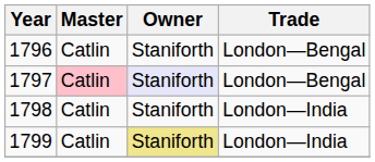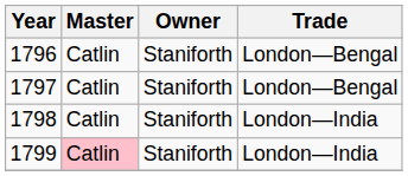1797 | Master: pink background -> no background
1797 | Owner: lavender background -> no background
1799 | Master: no background -> pink background
1799 | Owner: khaki background -> no background
